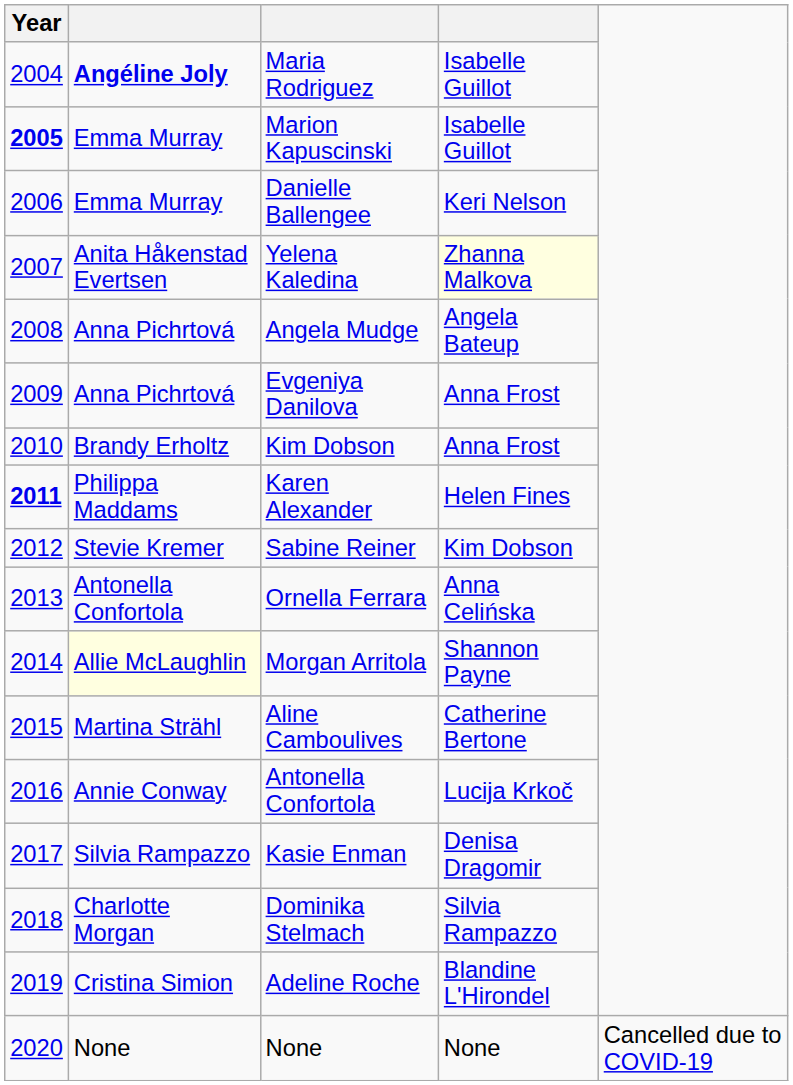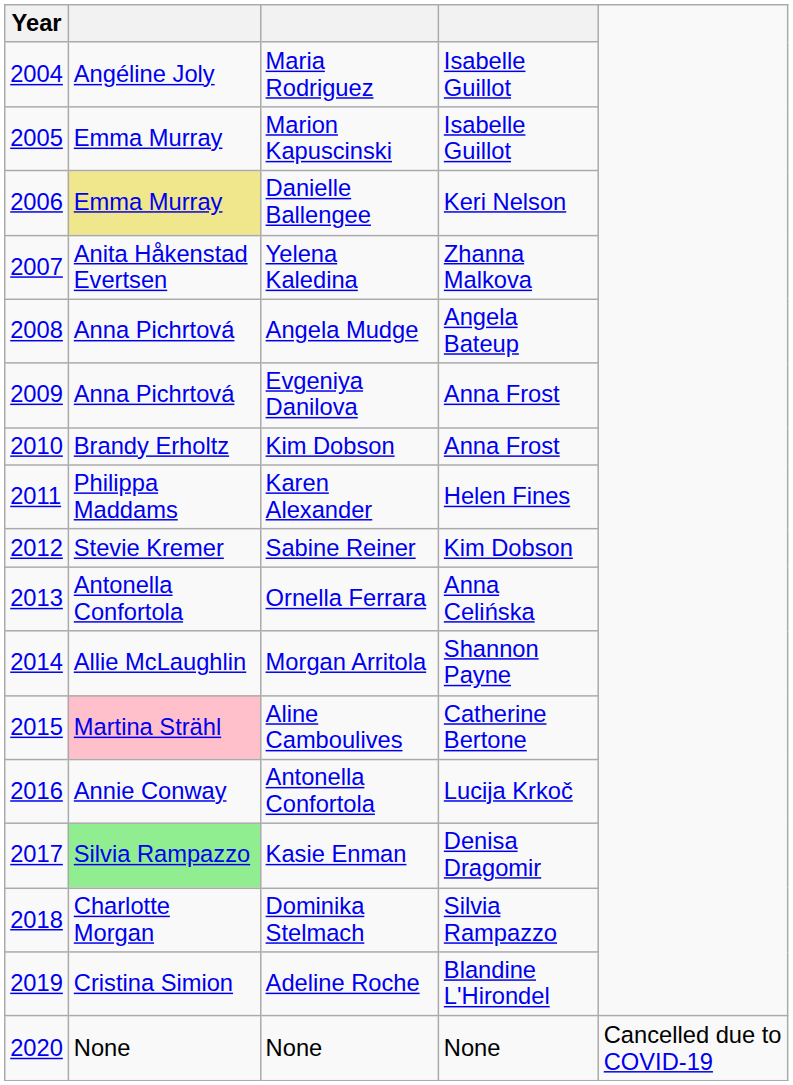Maria Rodriguez | column 2: bold -> normal
Marion Kapuscinski | Year: bold -> normal
Danielle Ballengee | column 2: no background -> khaki background
Yelena Kaledina | column 4: lightyellow background -> no background
Karen Alexander | Year: bold -> normal
Morgan Arritola | column 2: lightyellow background -> no background
Aline Camboulives | column 2: no background -> pink background
Kasie Enman | column 2: no background -> lightgreen background
